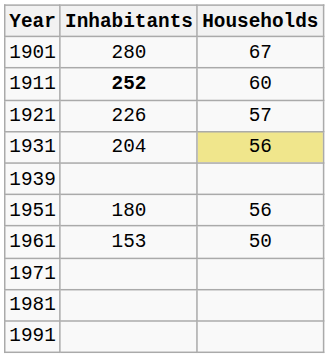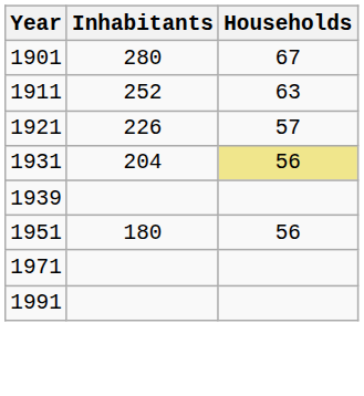1911 | Inhabitants: bold -> normal
1911 | Households: 60 -> 63
- row: 1961 | 153 | 50
- row: 1981
